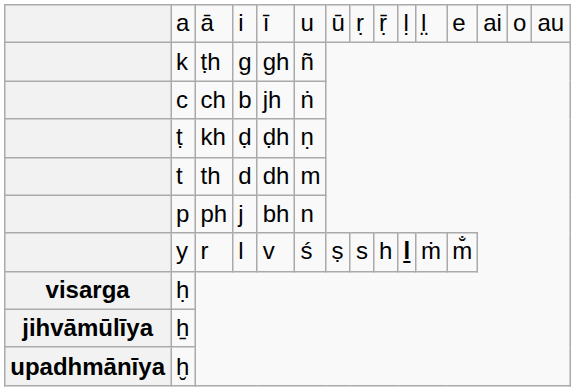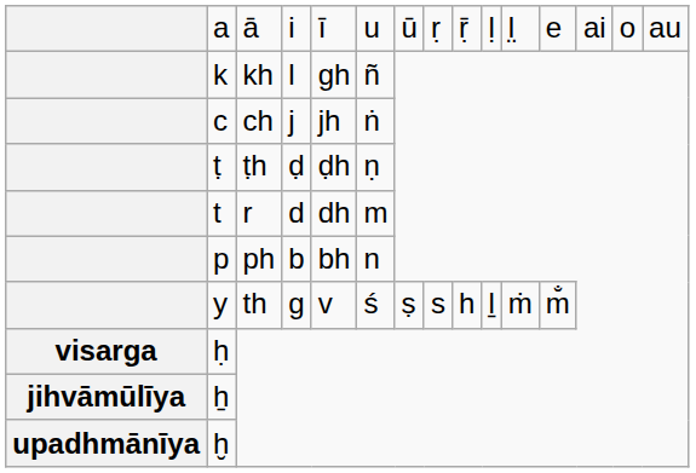k | column 3: ṭh -> kh
k | column 4: g -> l
c | column 4: b -> j
ṭ | column 3: kh -> ṭh
t | column 3: th -> r
p | column 4: j -> b
y | column 3: r -> th
y | column 4: l -> g
y | column 10: bold -> normal
